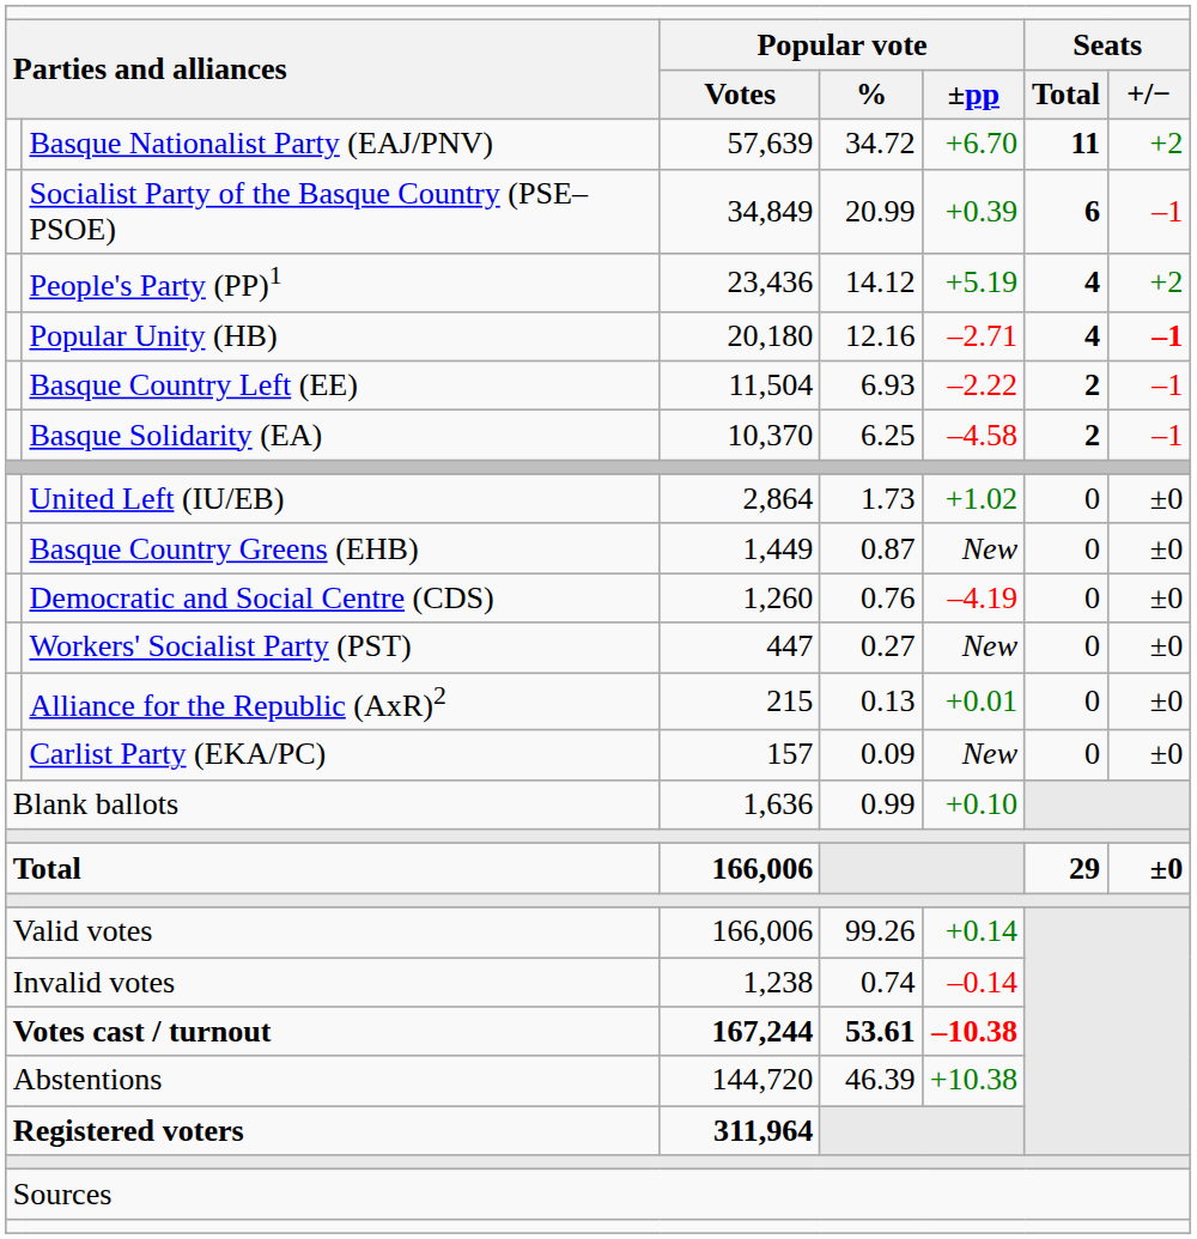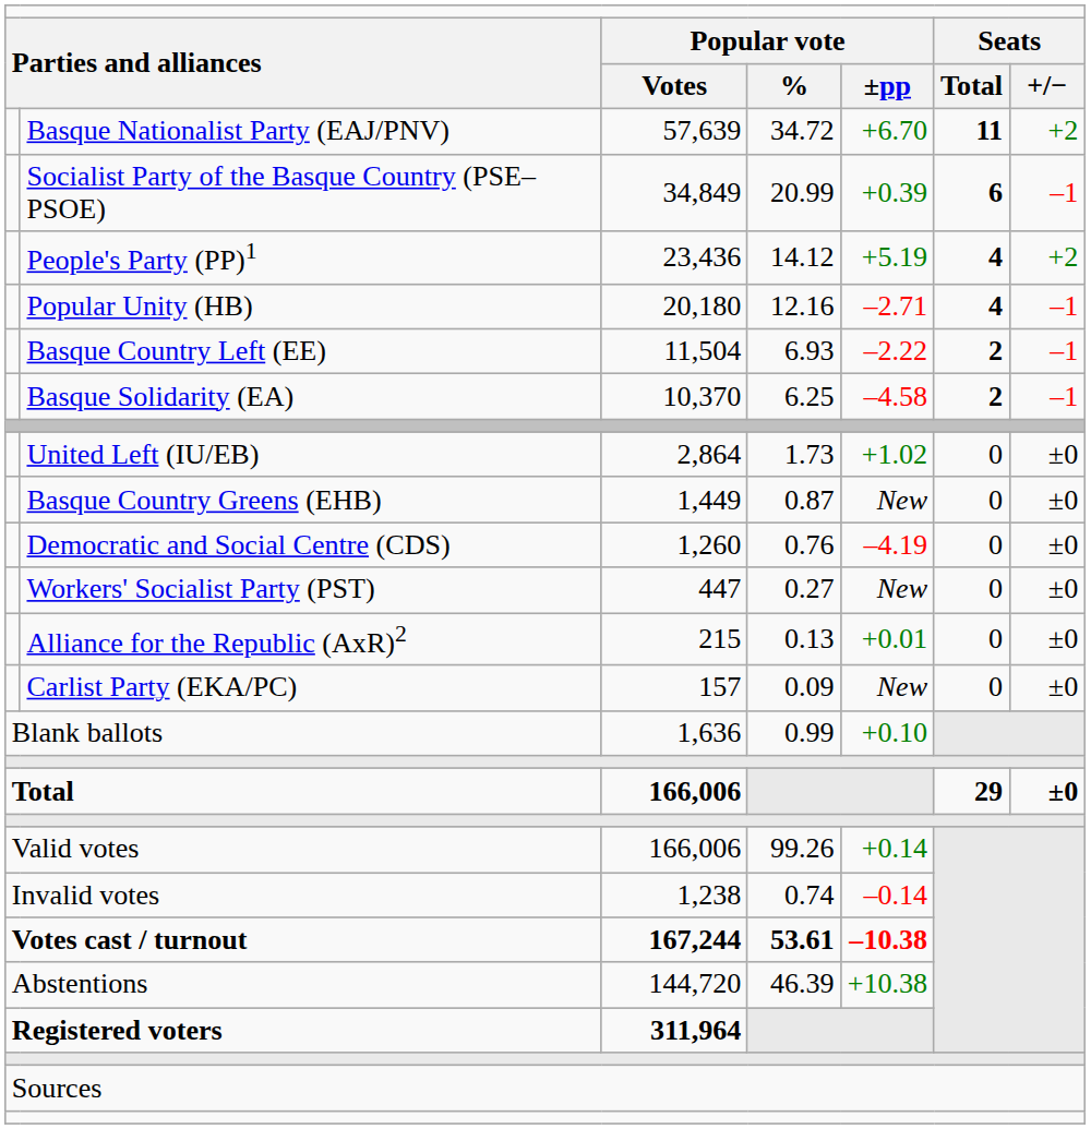Popular Unity (HB) | column 7: bold -> normal
